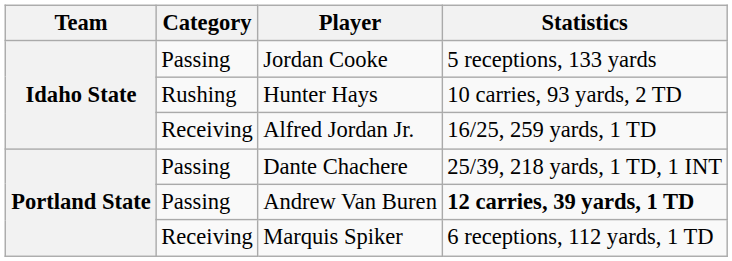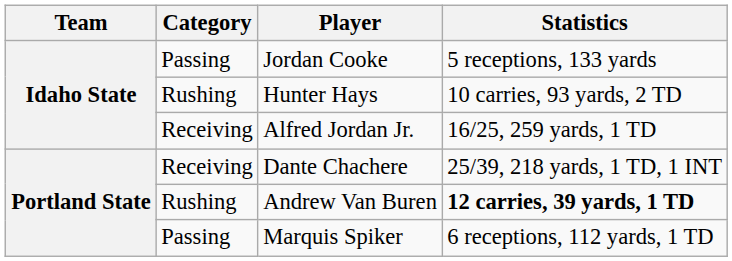Dante Chachere | Category: Passing -> Receiving
Andrew Van Buren | Category: Passing -> Rushing
Marquis Spiker | Category: Receiving -> Passing
